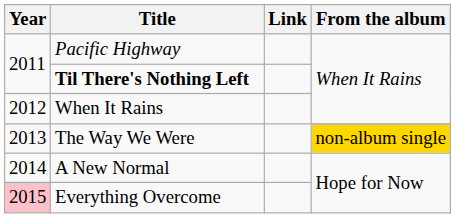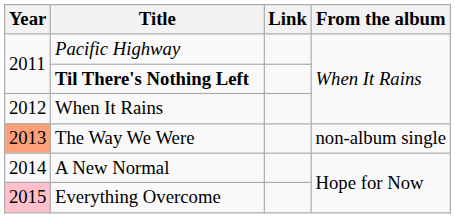The Way We Were | Year: no background -> lightsalmon background
The Way We Were | From the album: gold background -> no background
